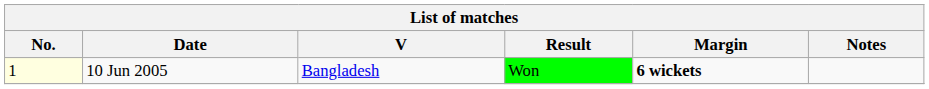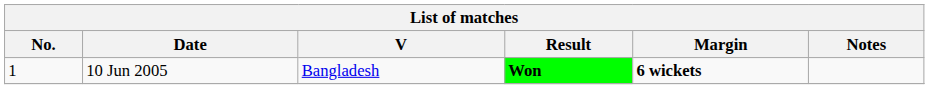10 Jun 2005 | No.: lightyellow background -> no background
10 Jun 2005 | Result: normal -> bold
